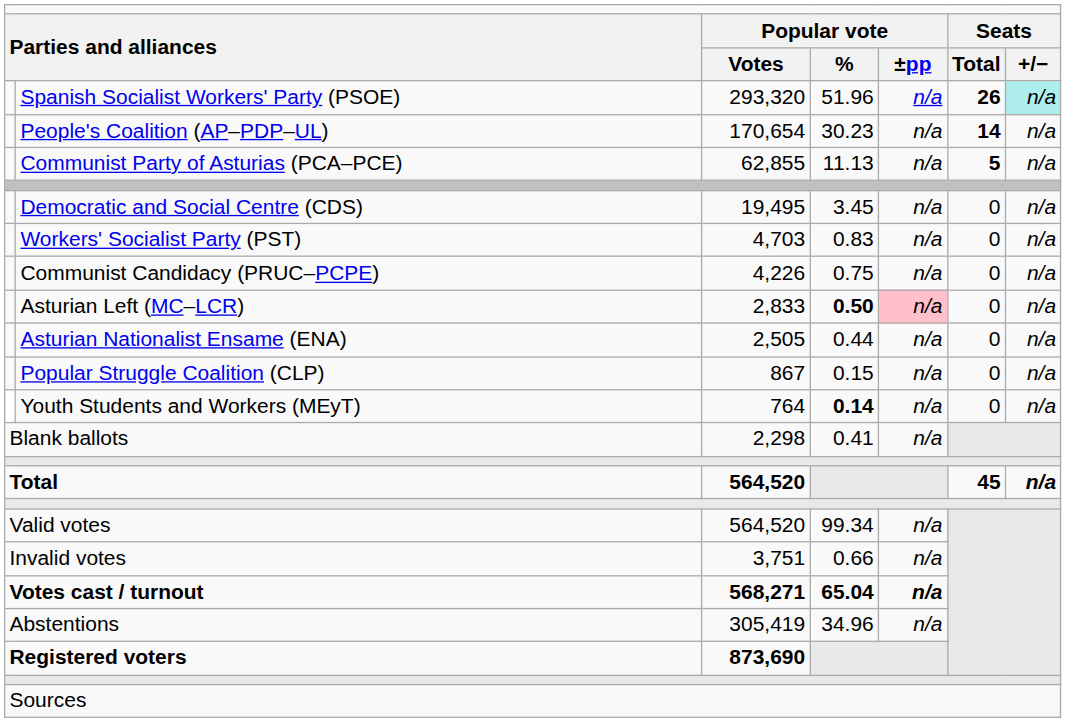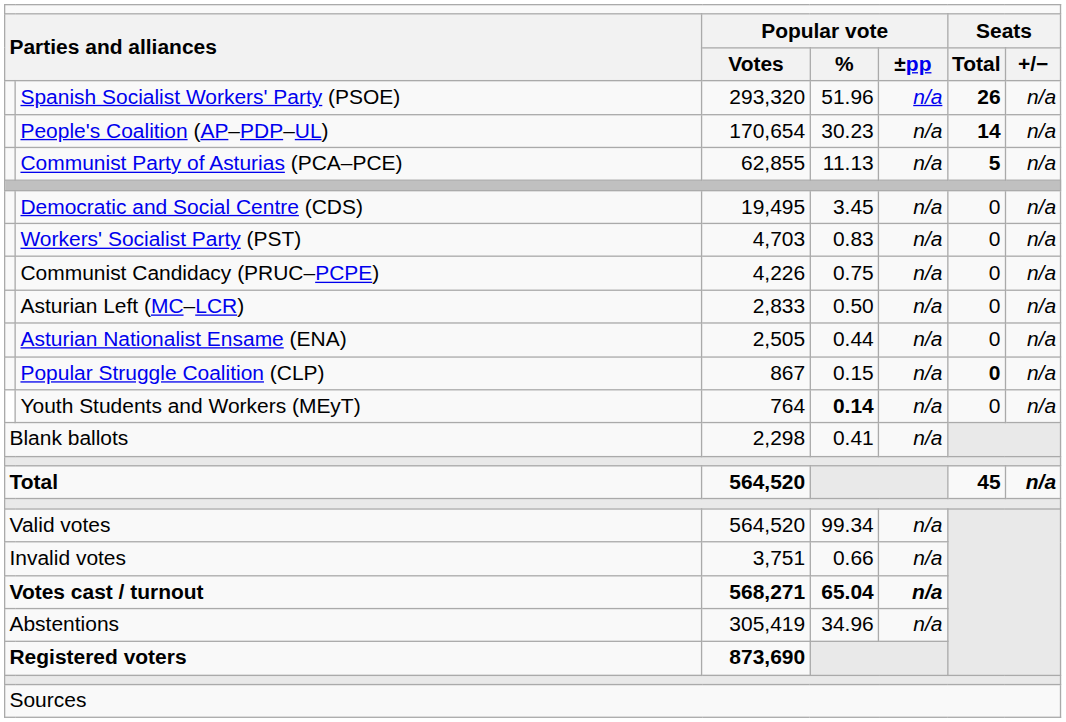Spanish Socialist Workers' Party (PSOE) | column 7: paleturquoise background -> no background
Asturian Left (MC–LCR) | column 4: bold -> normal
Asturian Left (MC–LCR) | column 5: pink background -> no background
Popular Struggle Coalition (CLP) | column 6: normal -> bold
